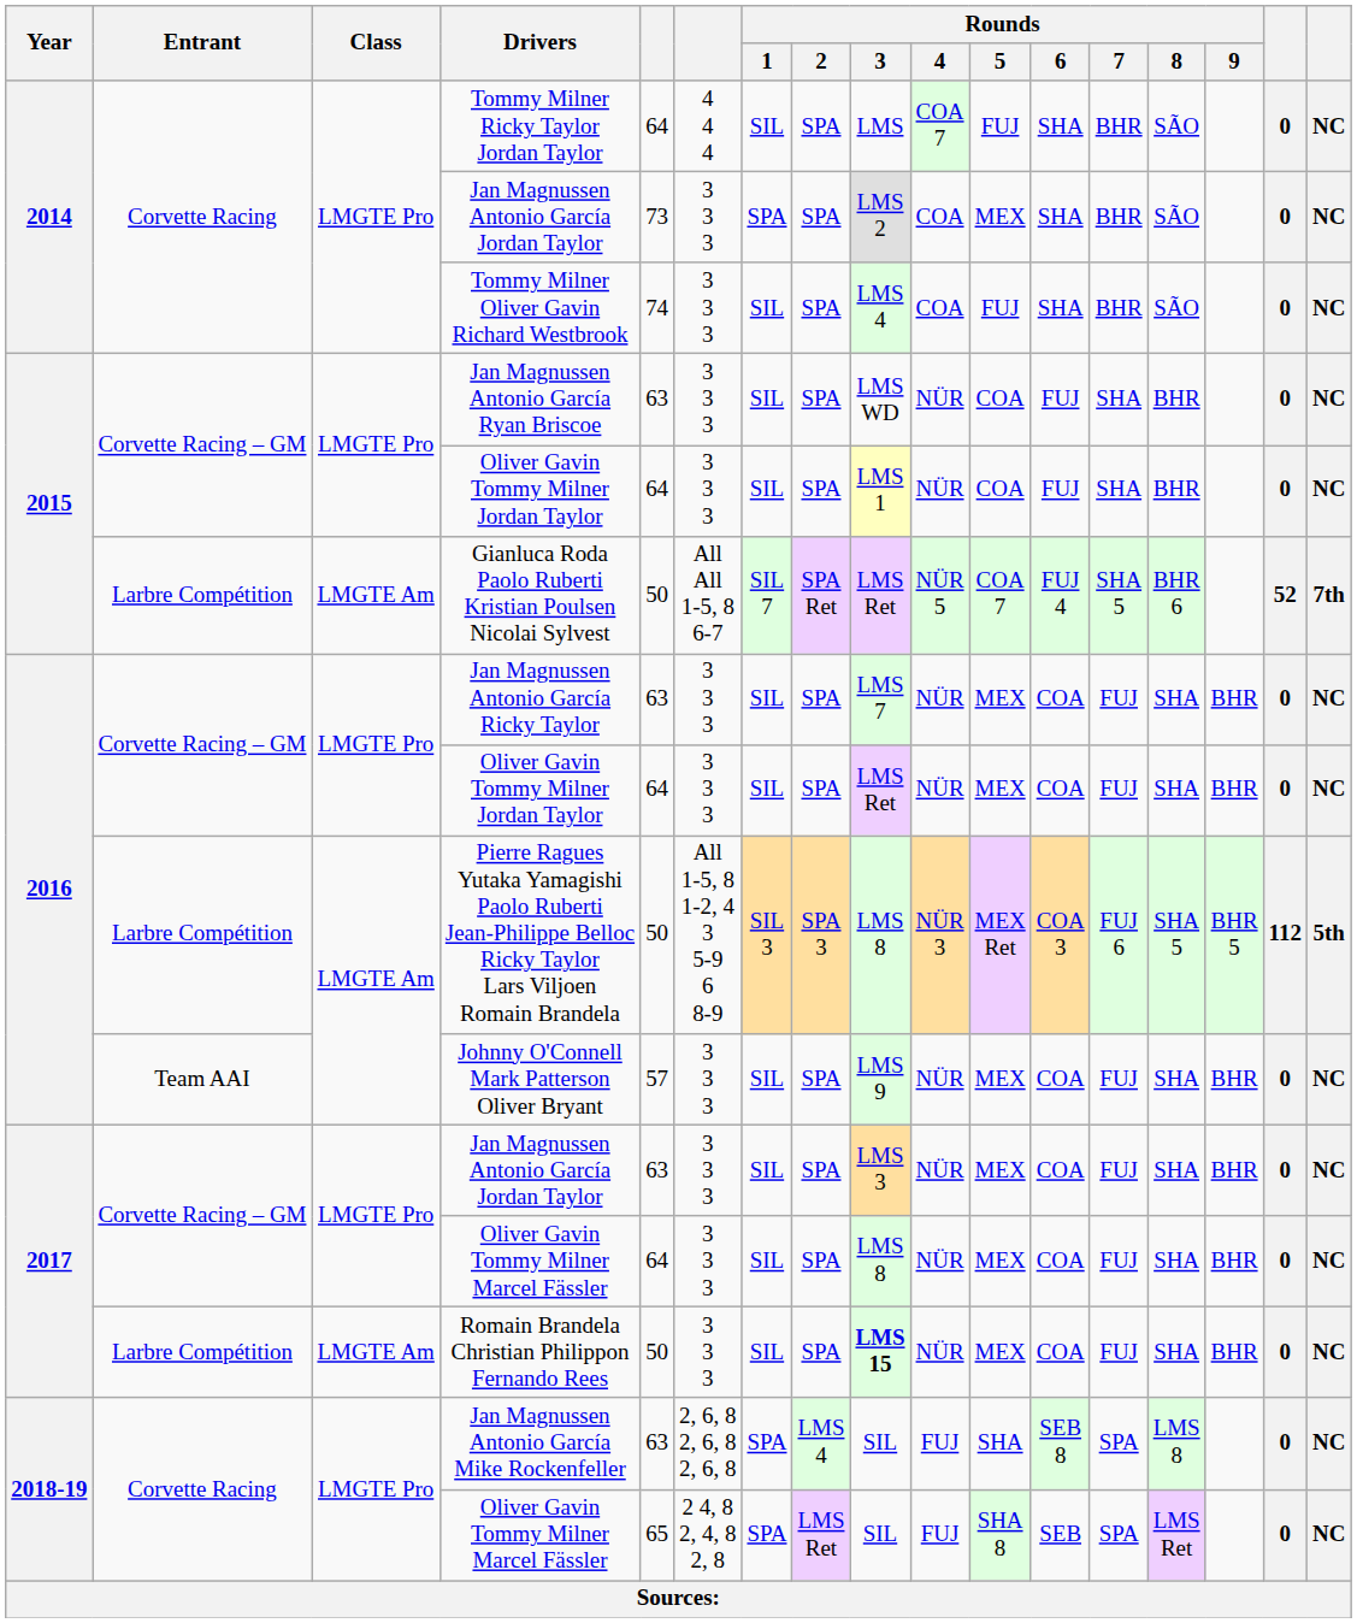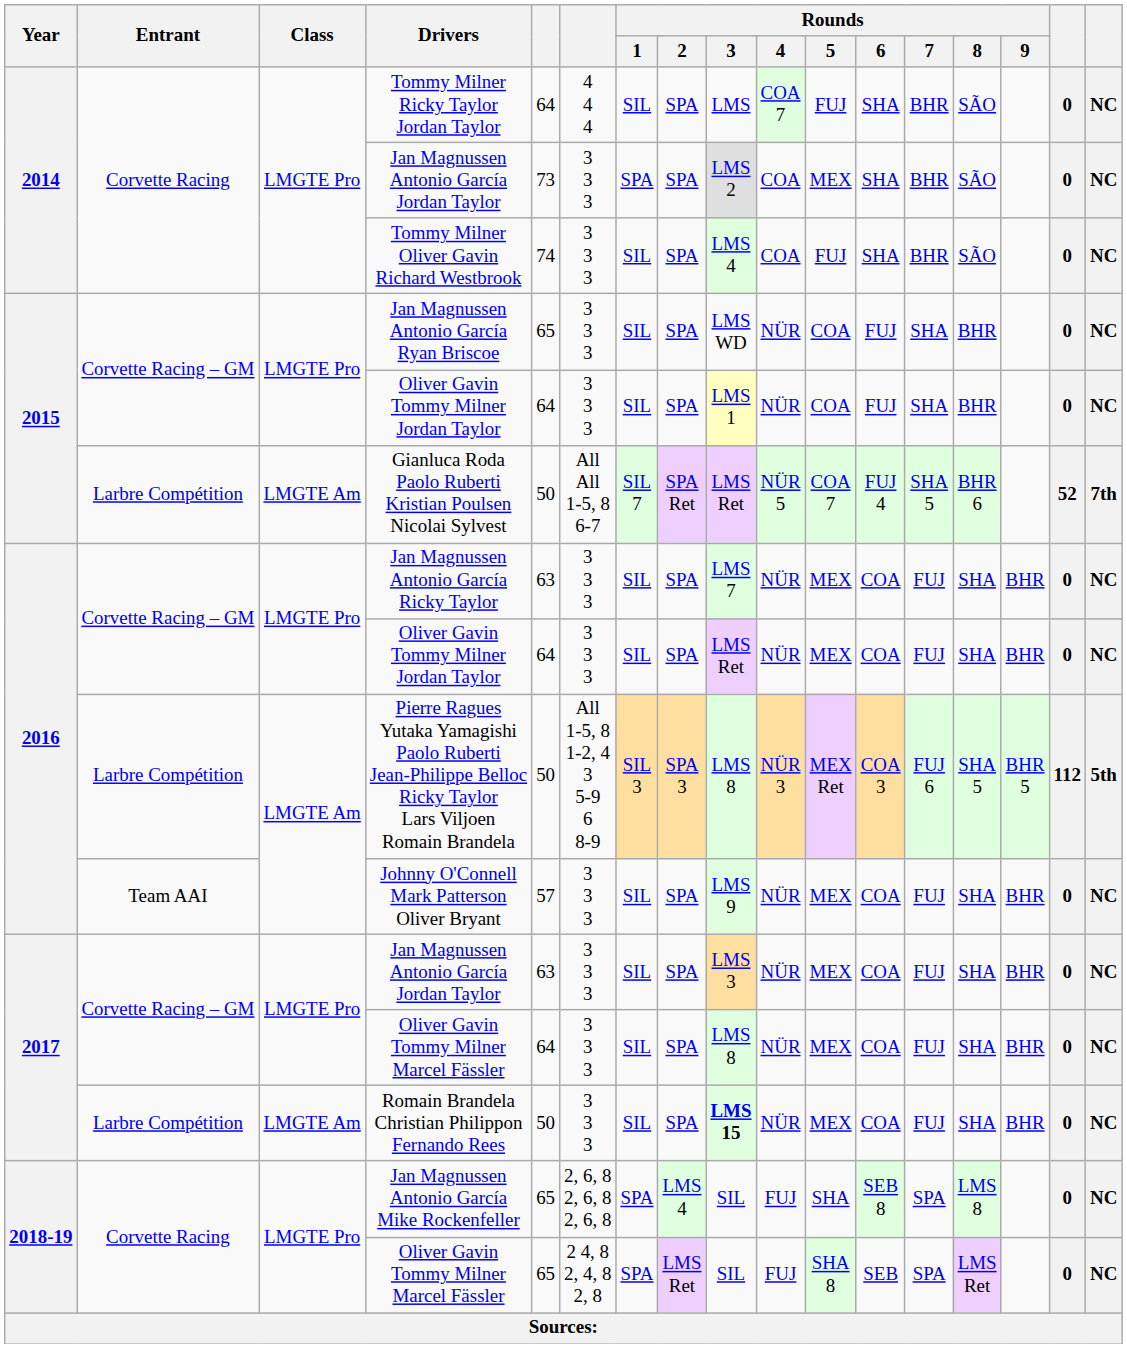Jan Magnussen Antonio García Ryan Briscoe | column 5: 63 -> 65
Jan Magnussen Antonio García Mike Rockenfeller | column 5: 63 -> 65
